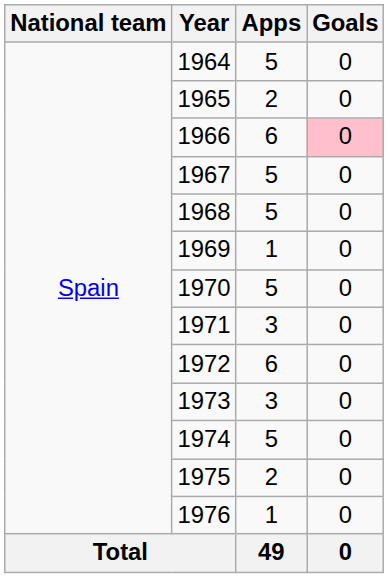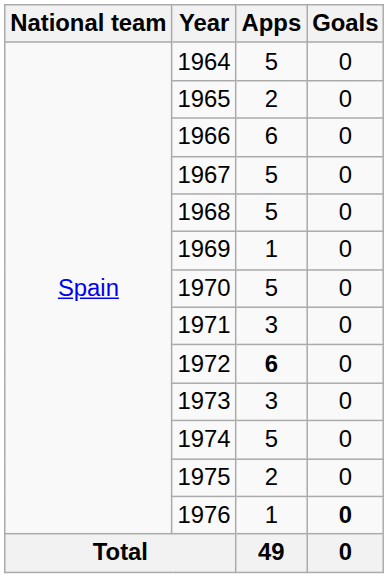1966 | Goals: pink background -> no background
1972 | Apps: normal -> bold
1976 | Goals: normal -> bold
